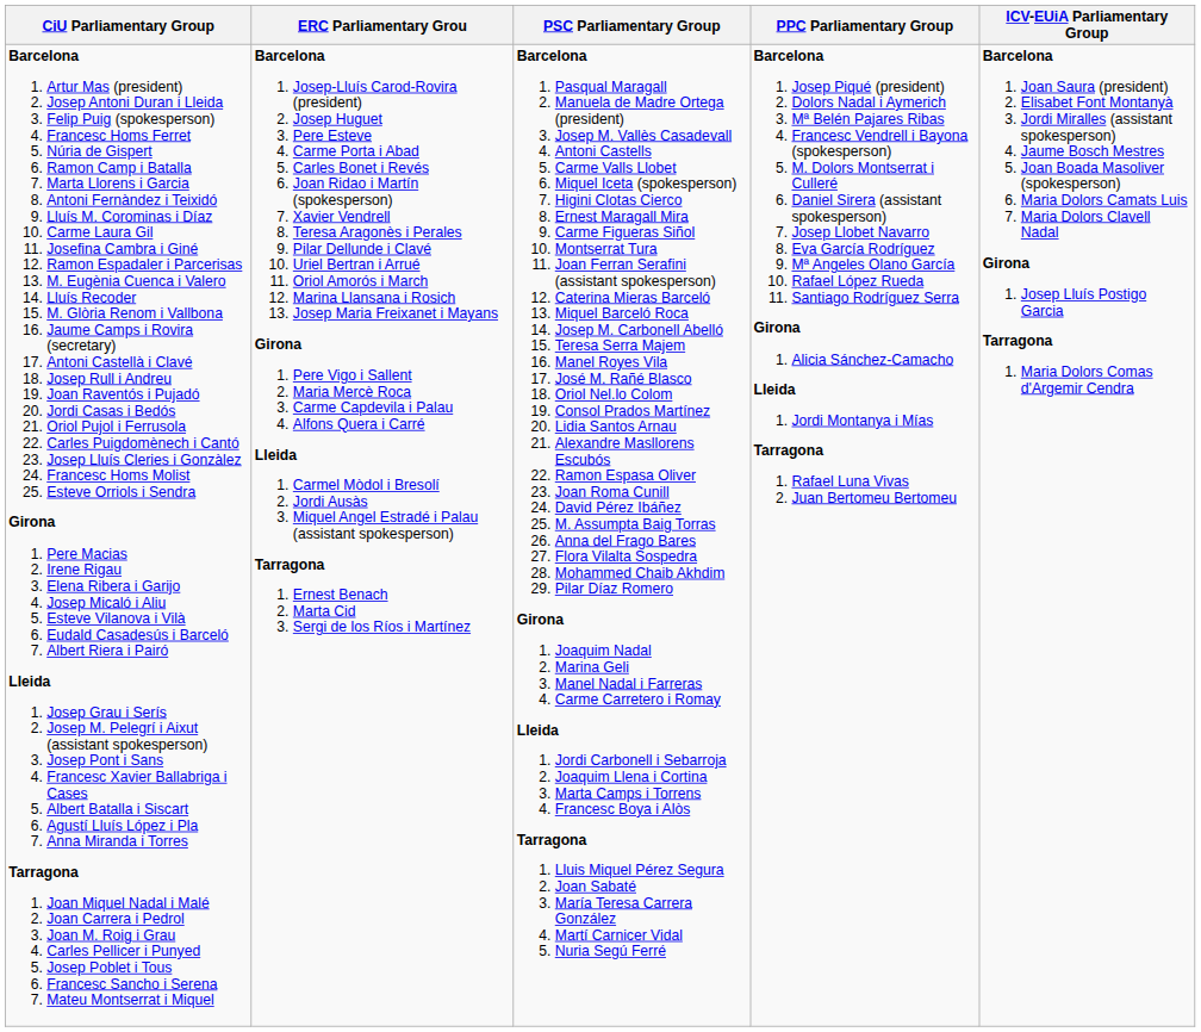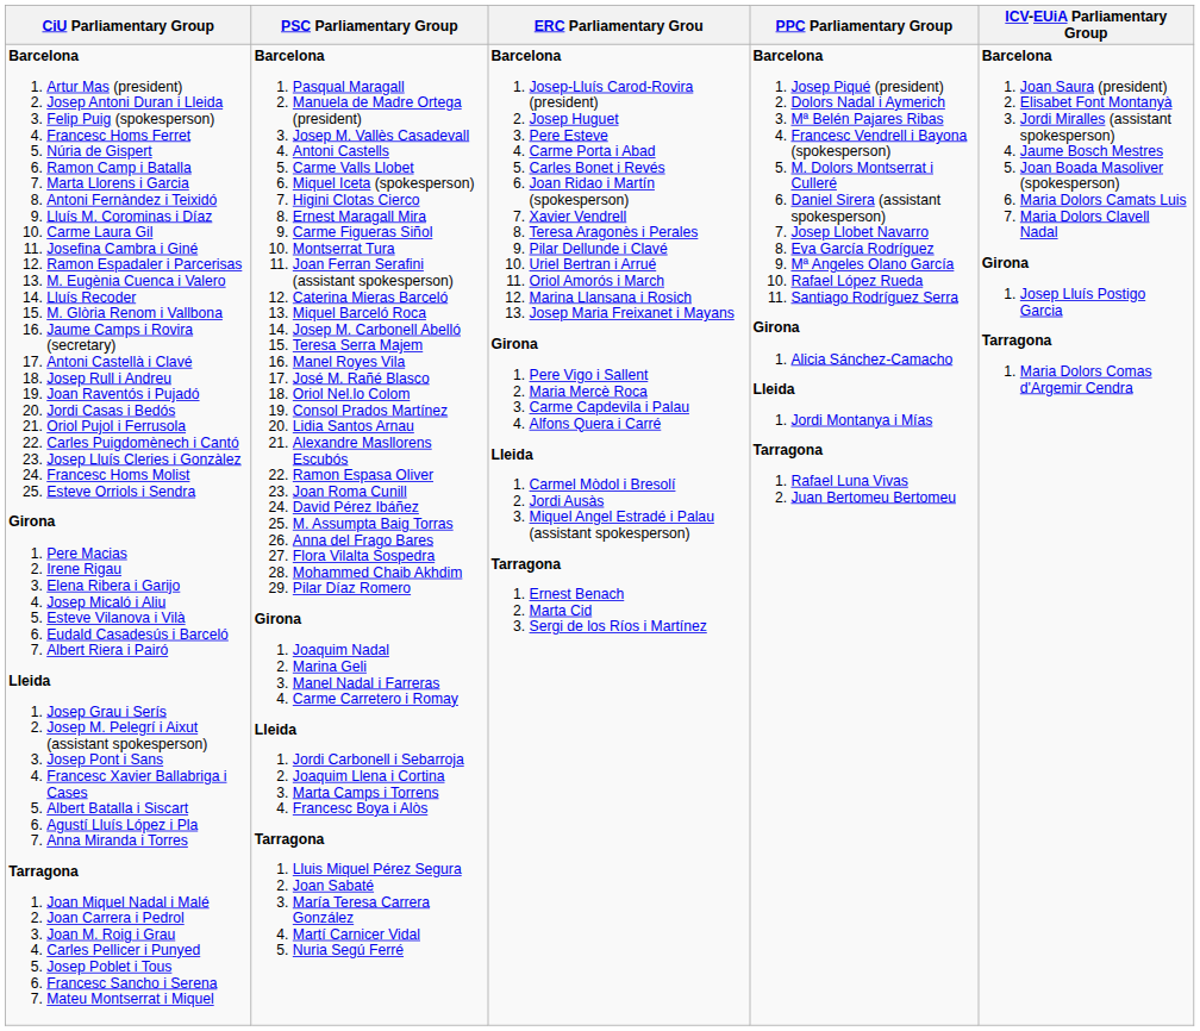columns swapped: PSC Parliamentary Group <-> ERC Parliamentary Grou
